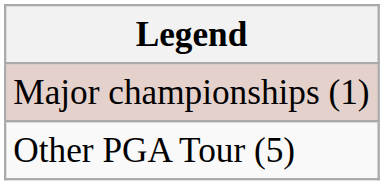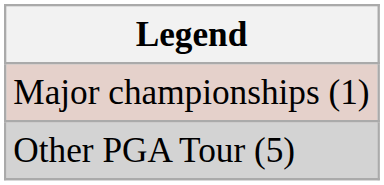row 3 | column 1: no background -> lightgrey background
